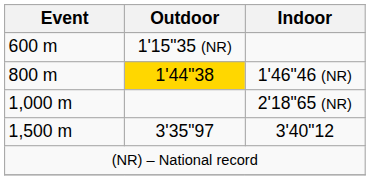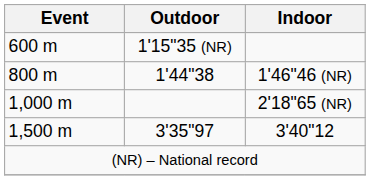1'46"46 (NR) | Outdoor: gold background -> no background
